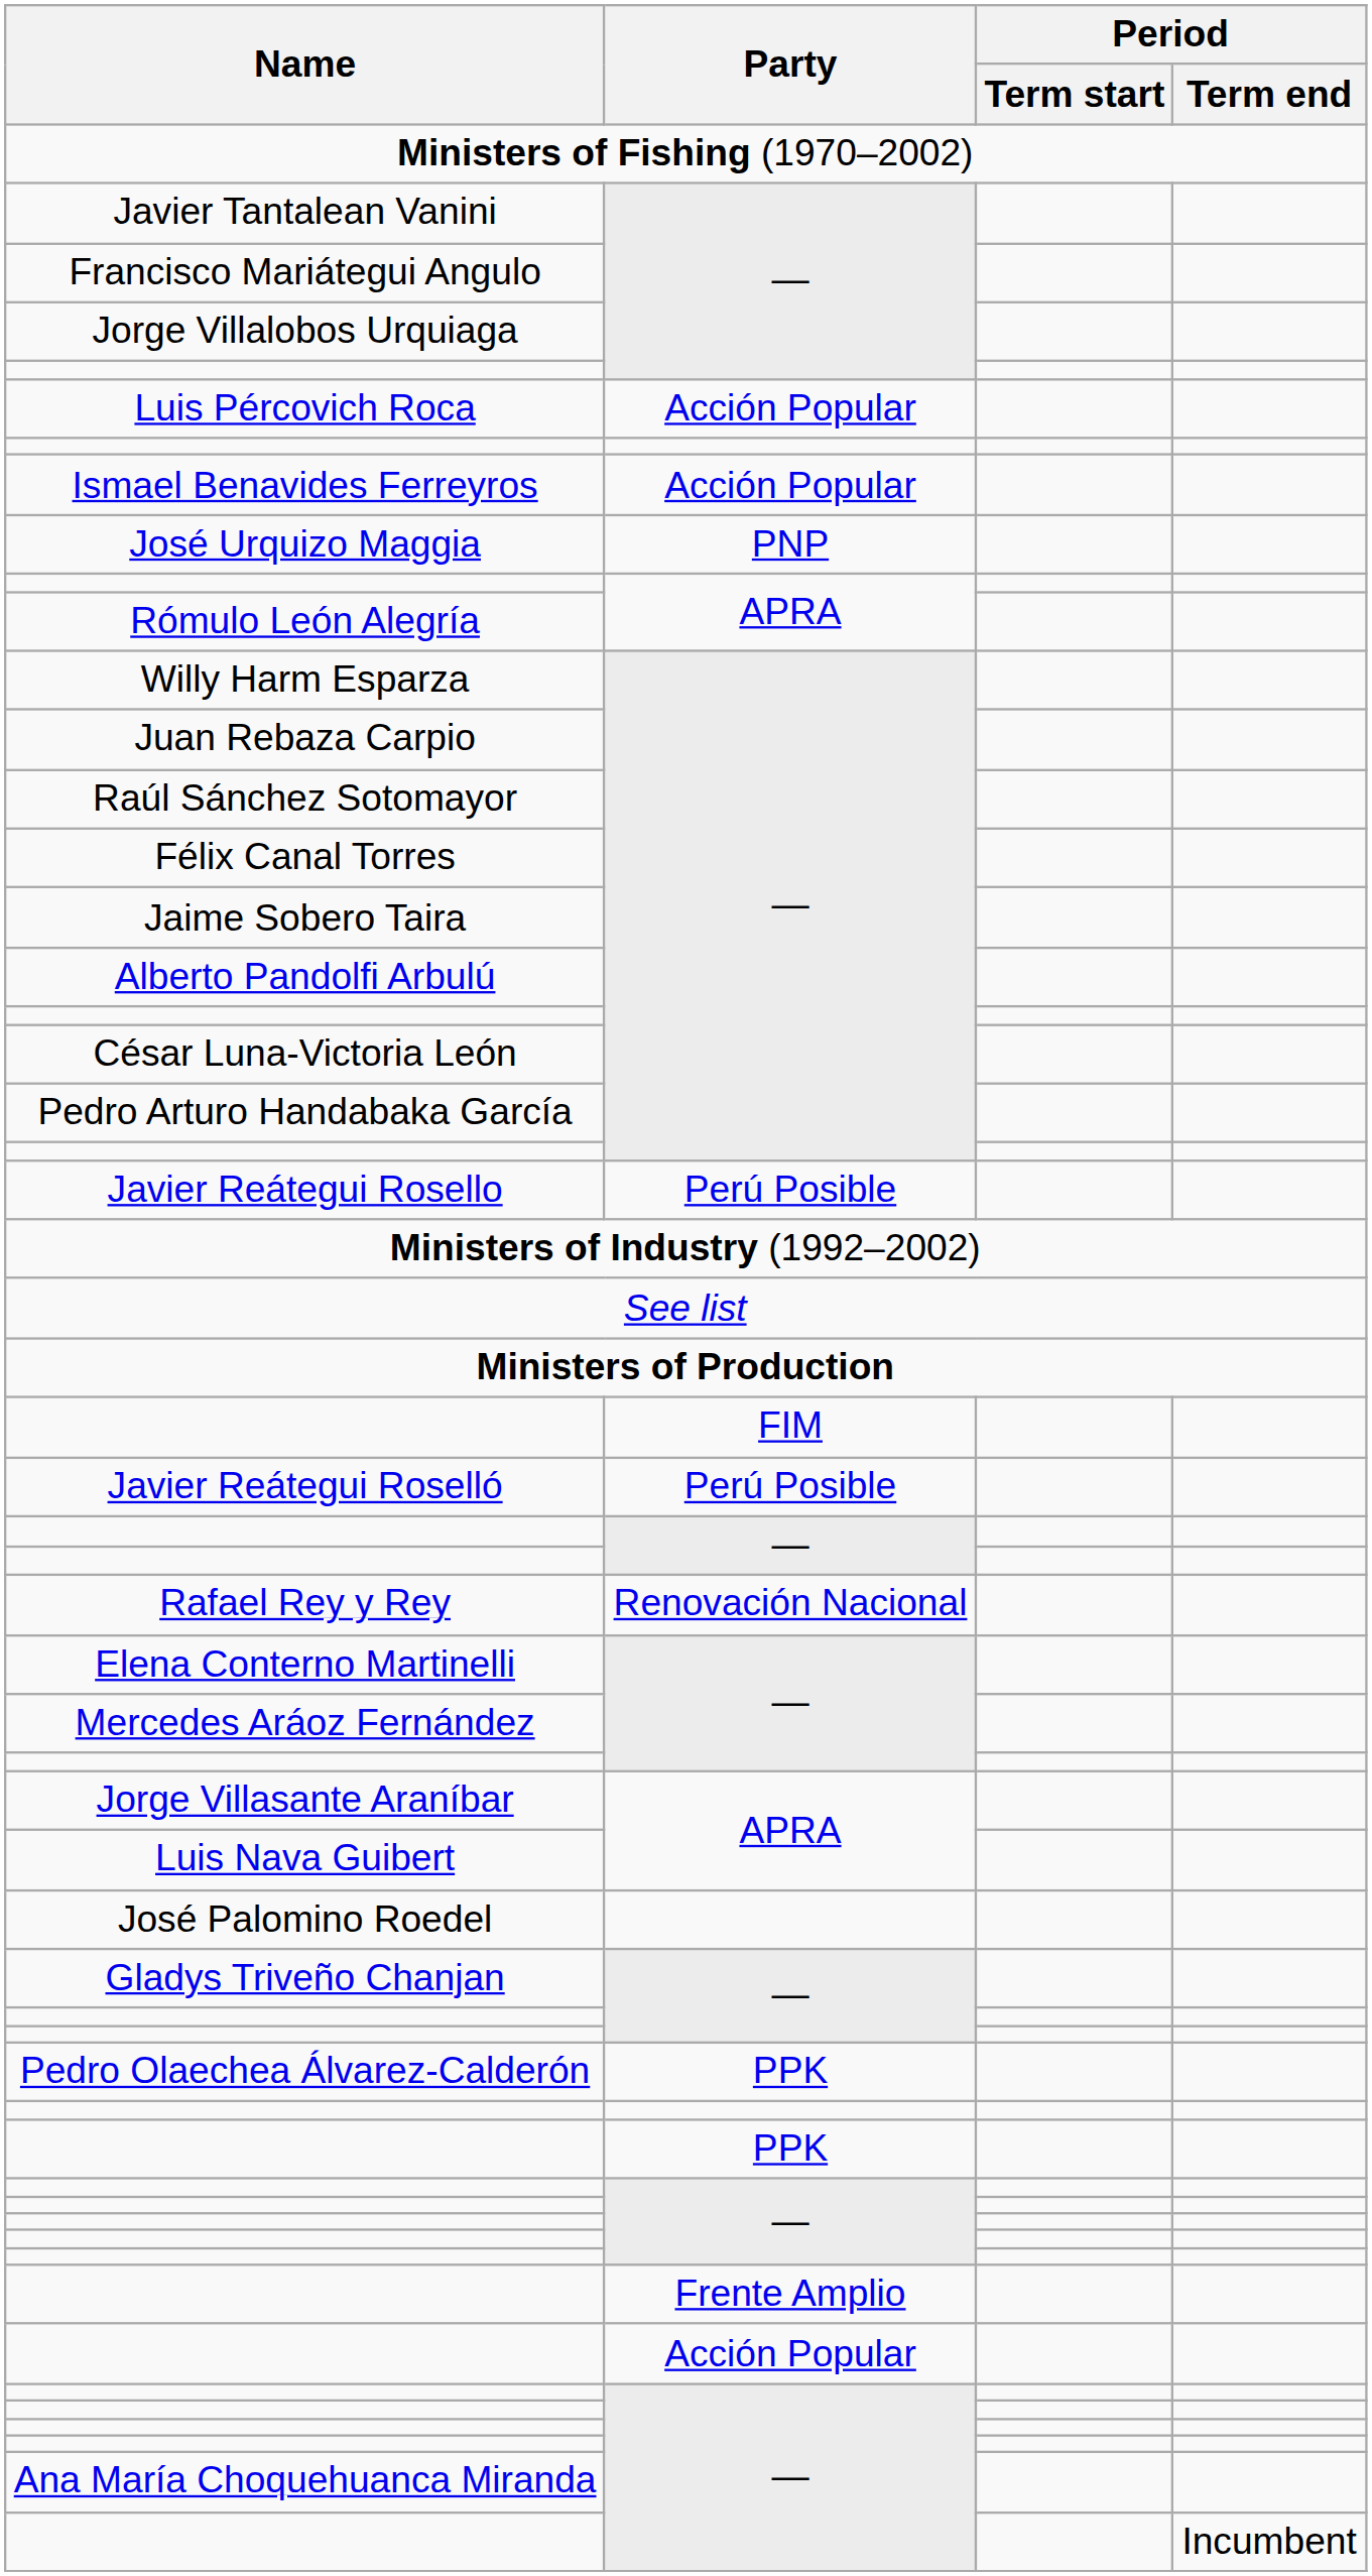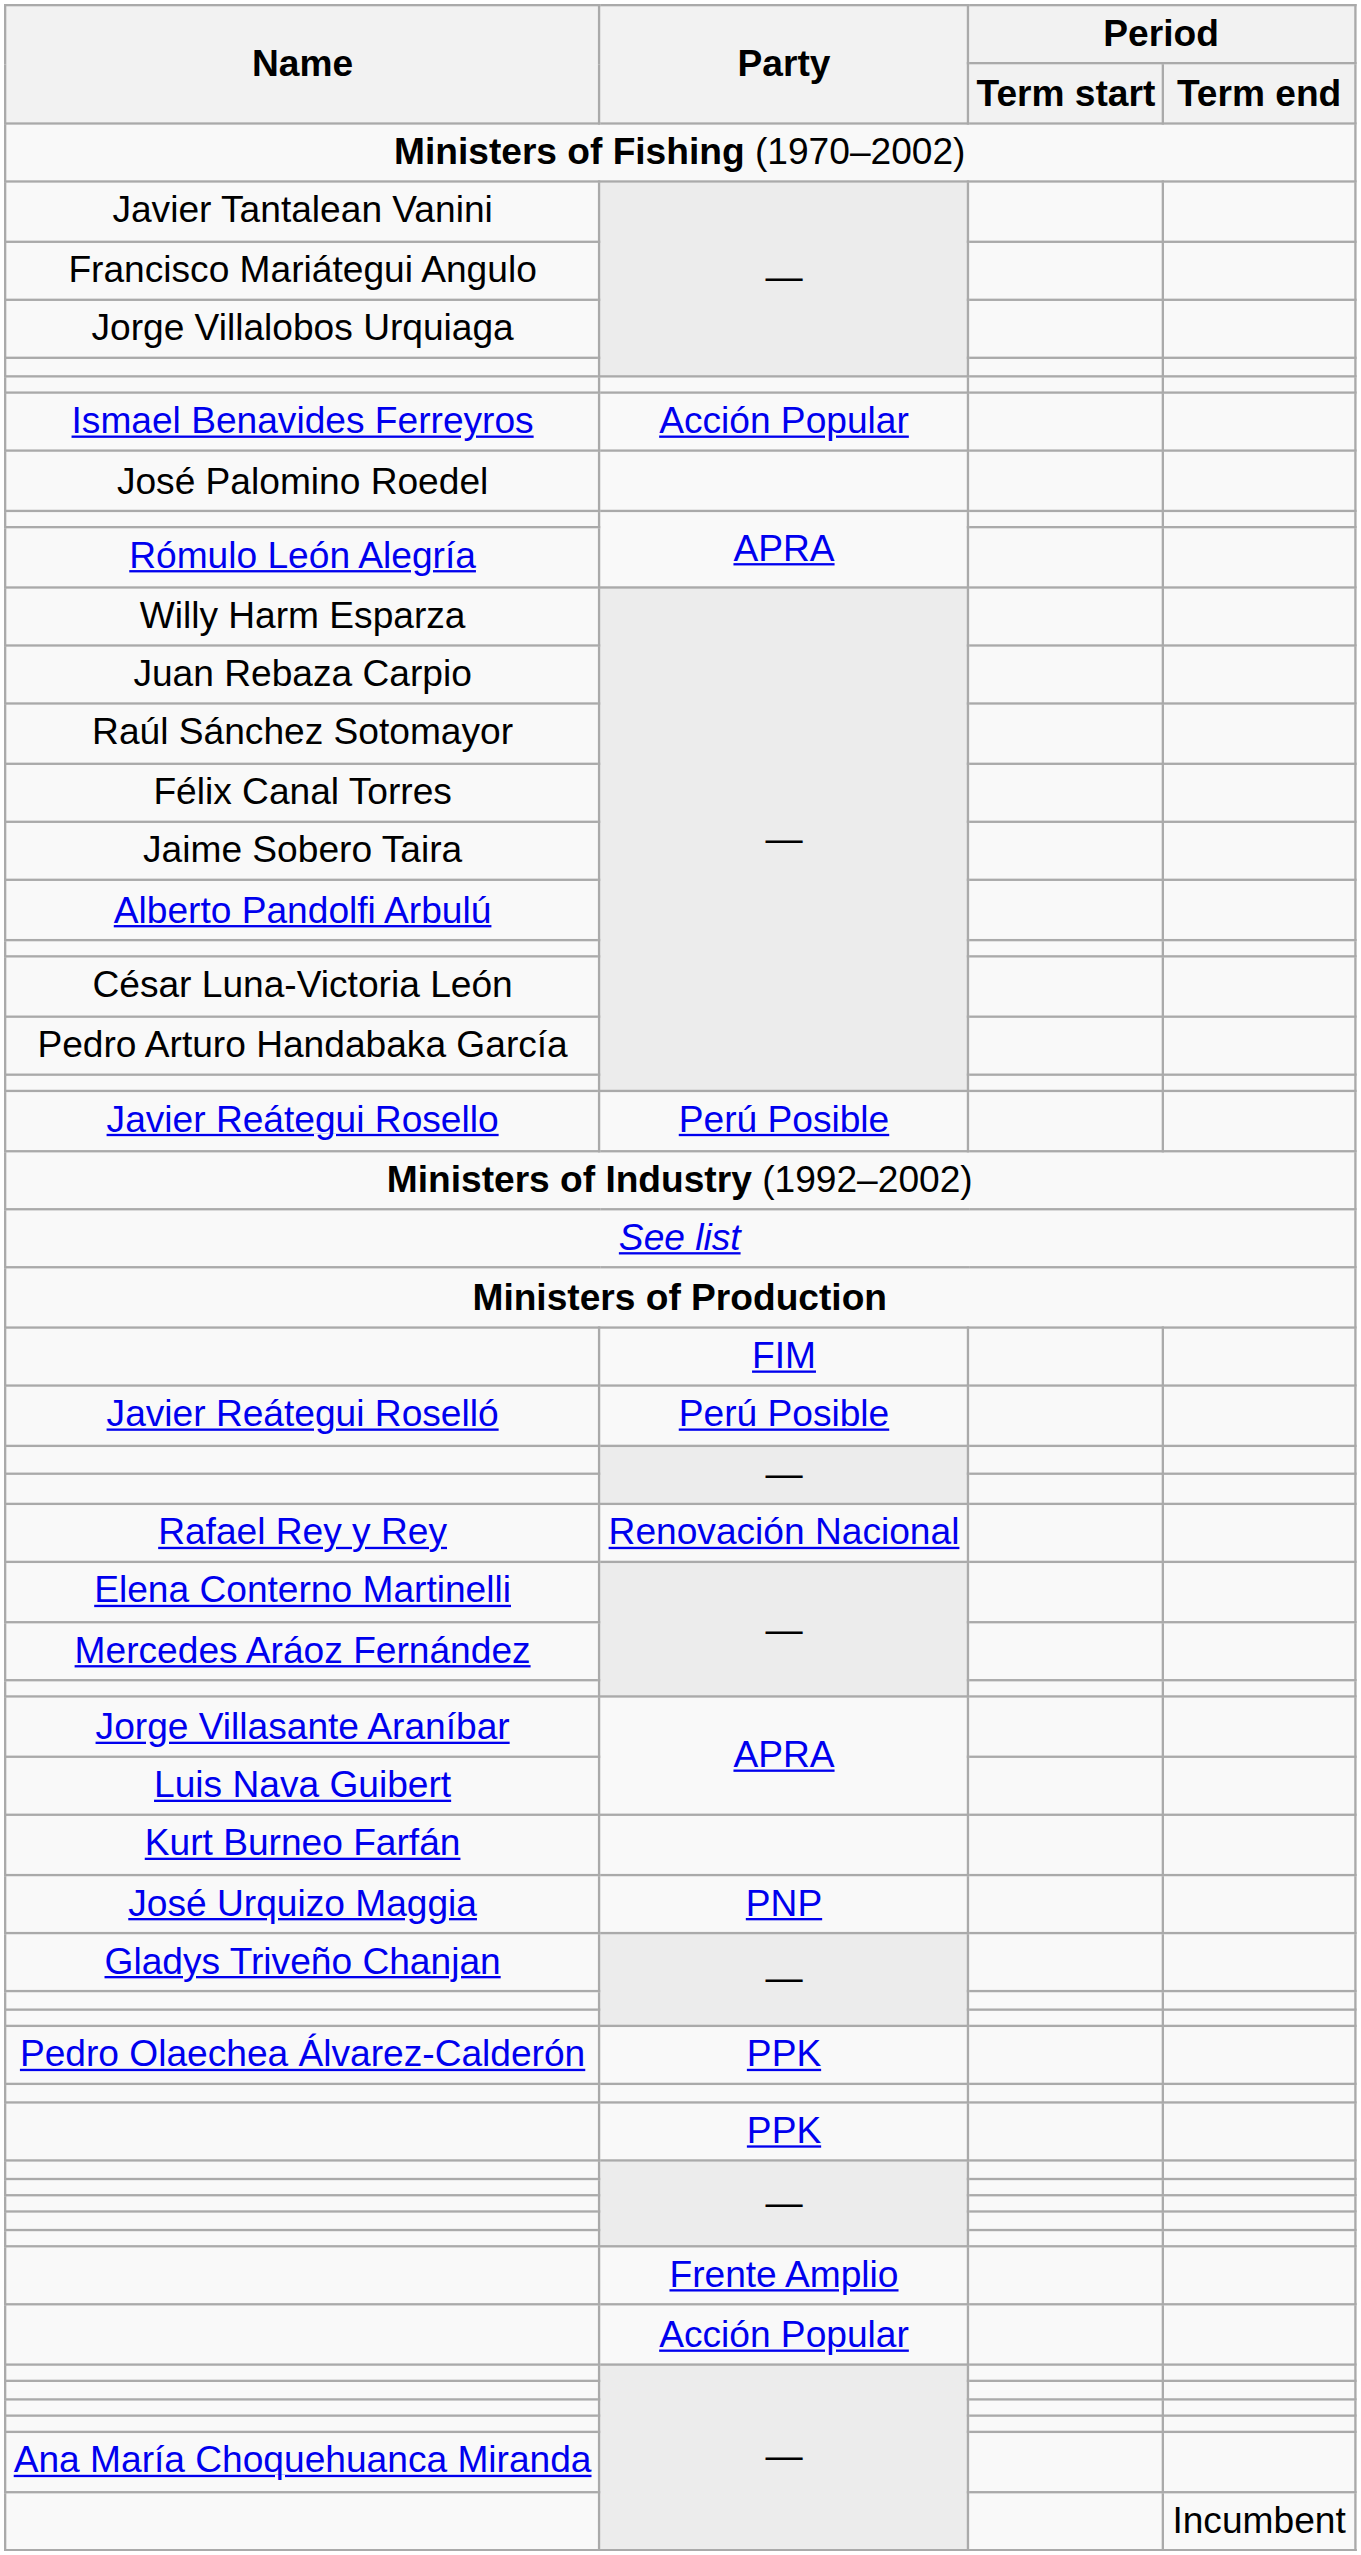- row: Luis Pércovich Roca | Acción Popular
rows swapped: José Palomino Roedel <-> José Urquizo Maggia
+ row: Kurt Burneo Farfán
